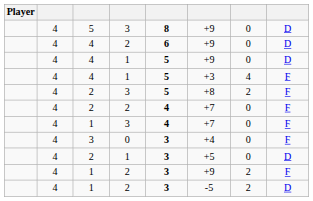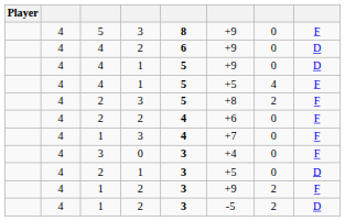row 2 | column 8: D -> F
row 5 | column 6: +3 -> +5
row 7 | column 6: +7 -> +6
